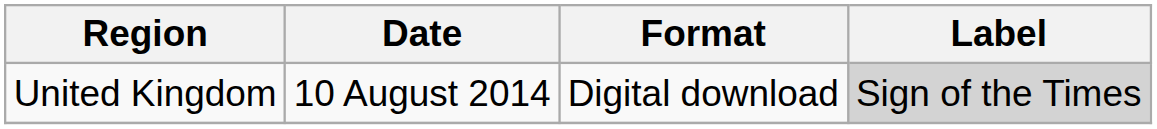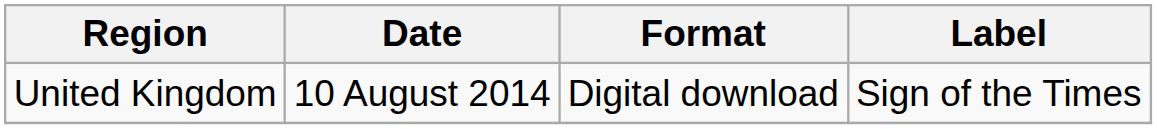United Kingdom | Label: lightgrey background -> no background
